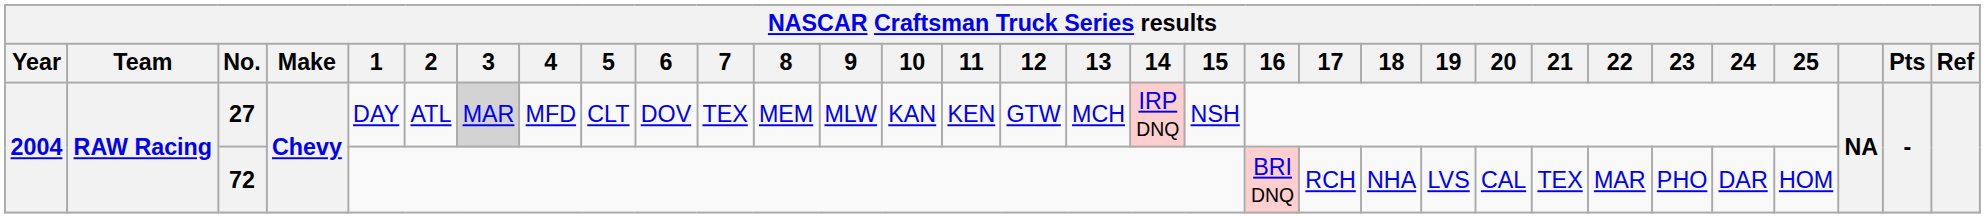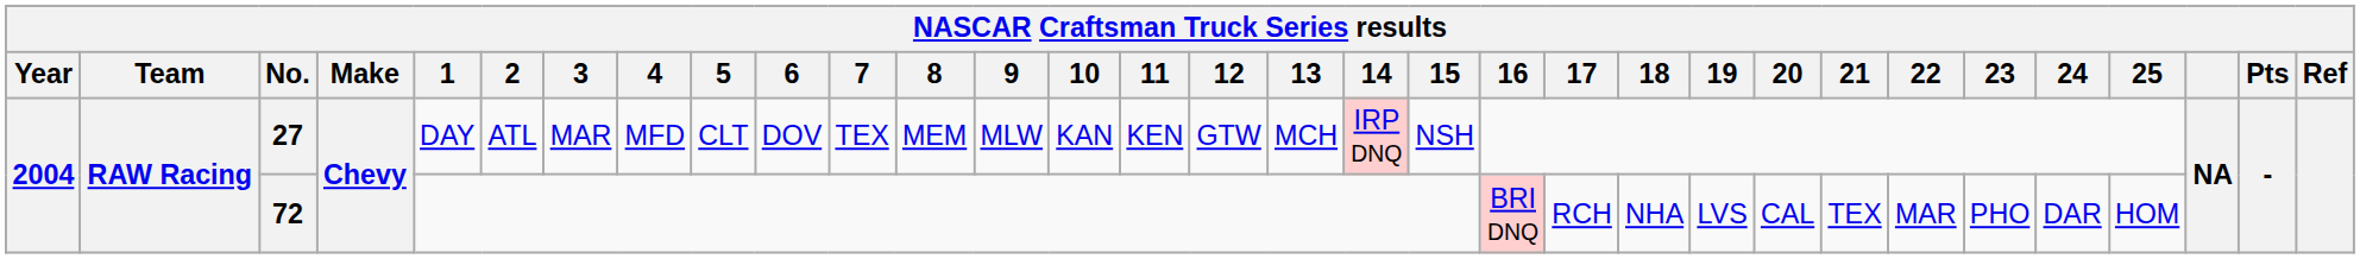27 | 3: lightgrey background -> no background
